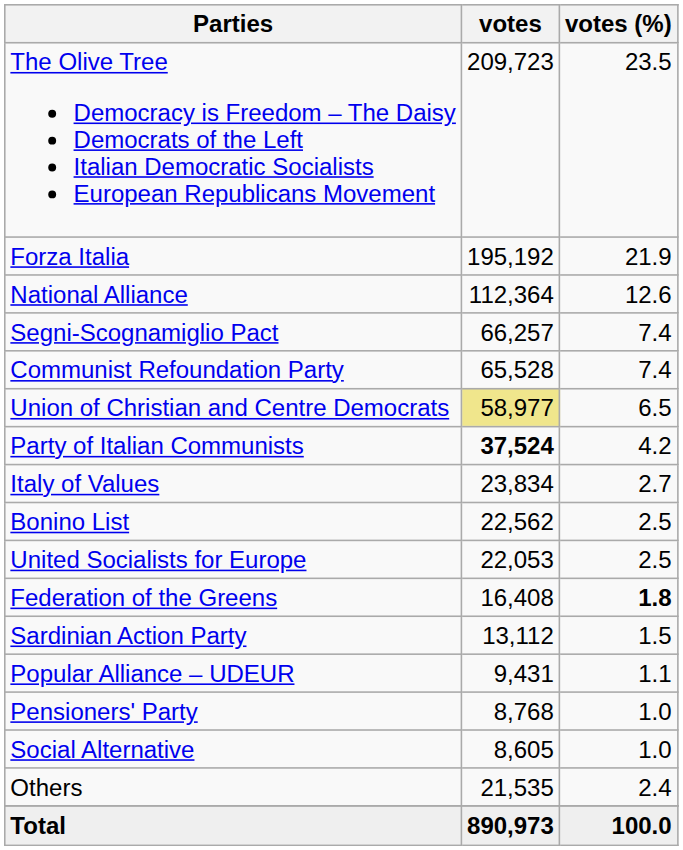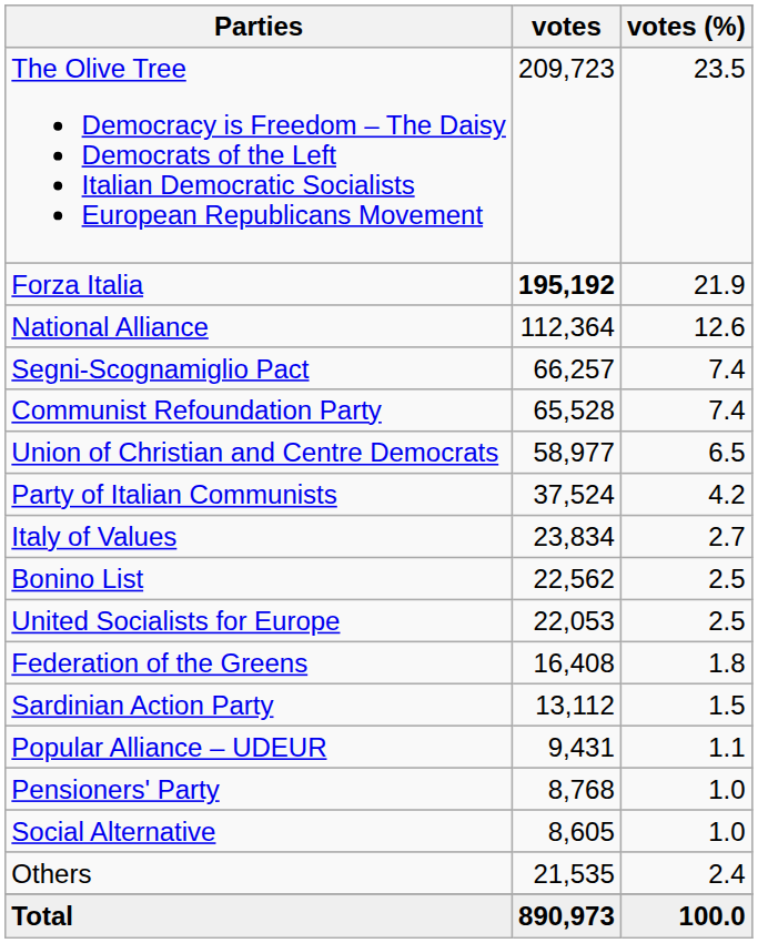Forza Italia | votes: normal -> bold
Union of Christian and Centre Democrats | votes: khaki background -> no background
Party of Italian Communists | votes: bold -> normal
Federation of the Greens | votes (%): bold -> normal
